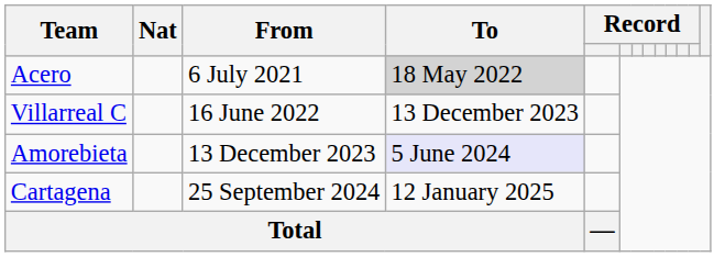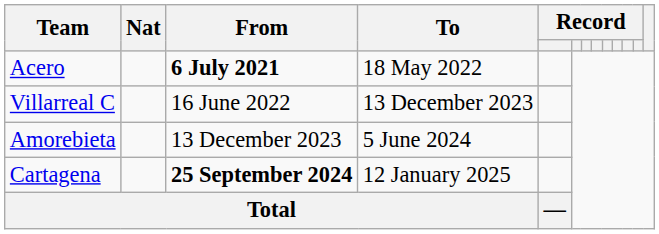Acero | From: normal -> bold
Acero | To: lightgrey background -> no background
Amorebieta | To: lavender background -> no background
Cartagena | From: normal -> bold
